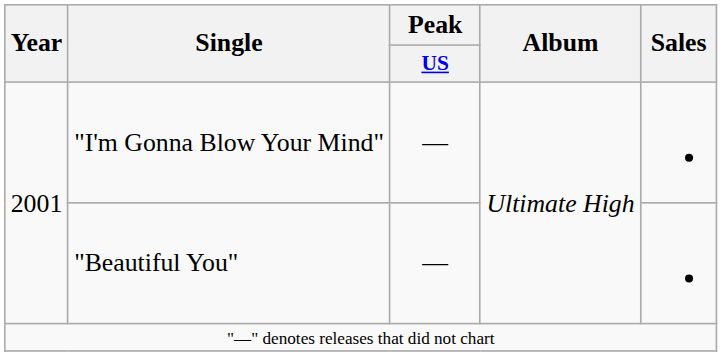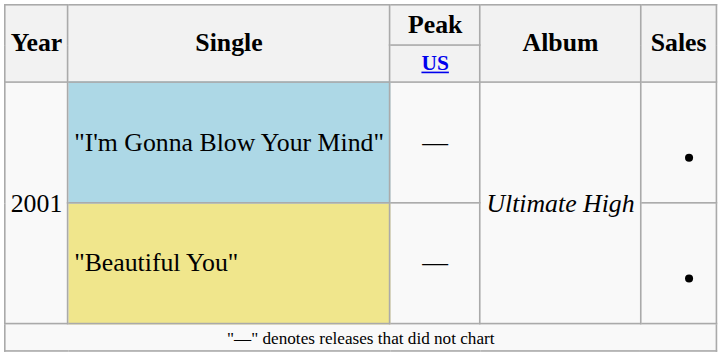"I'm Gonna Blow Your Mind" | Single: no background -> lightblue background
"Beautiful You" | Single: no background -> khaki background
